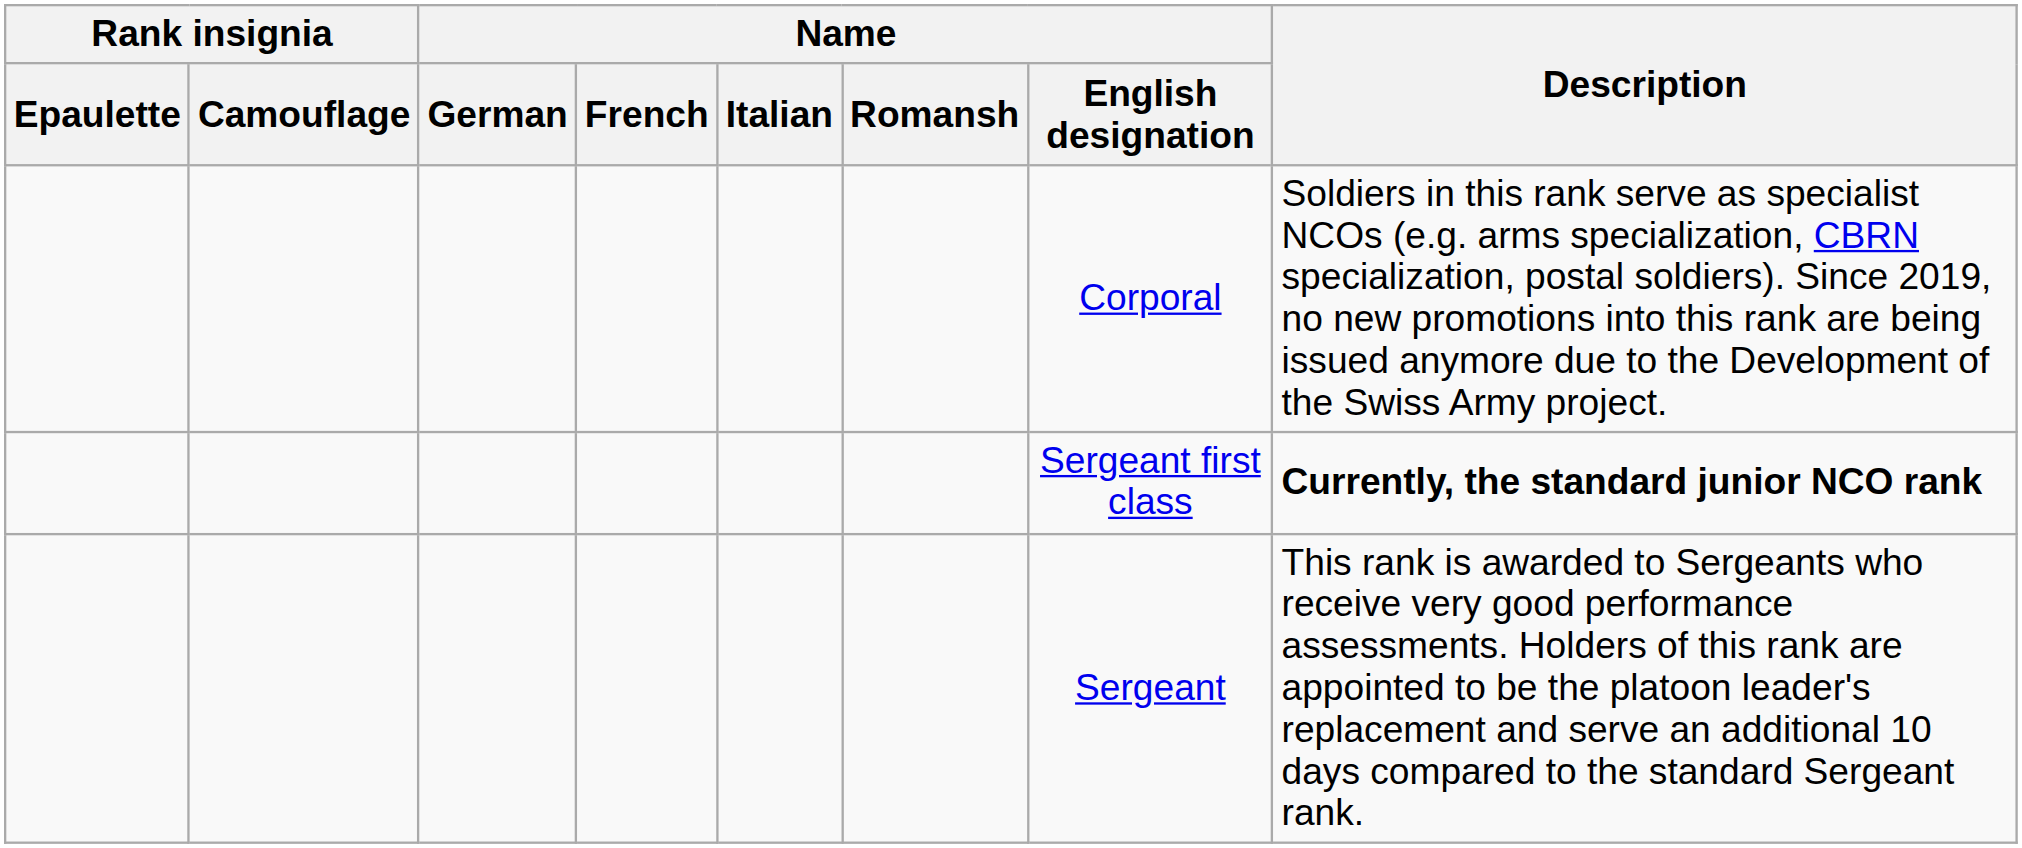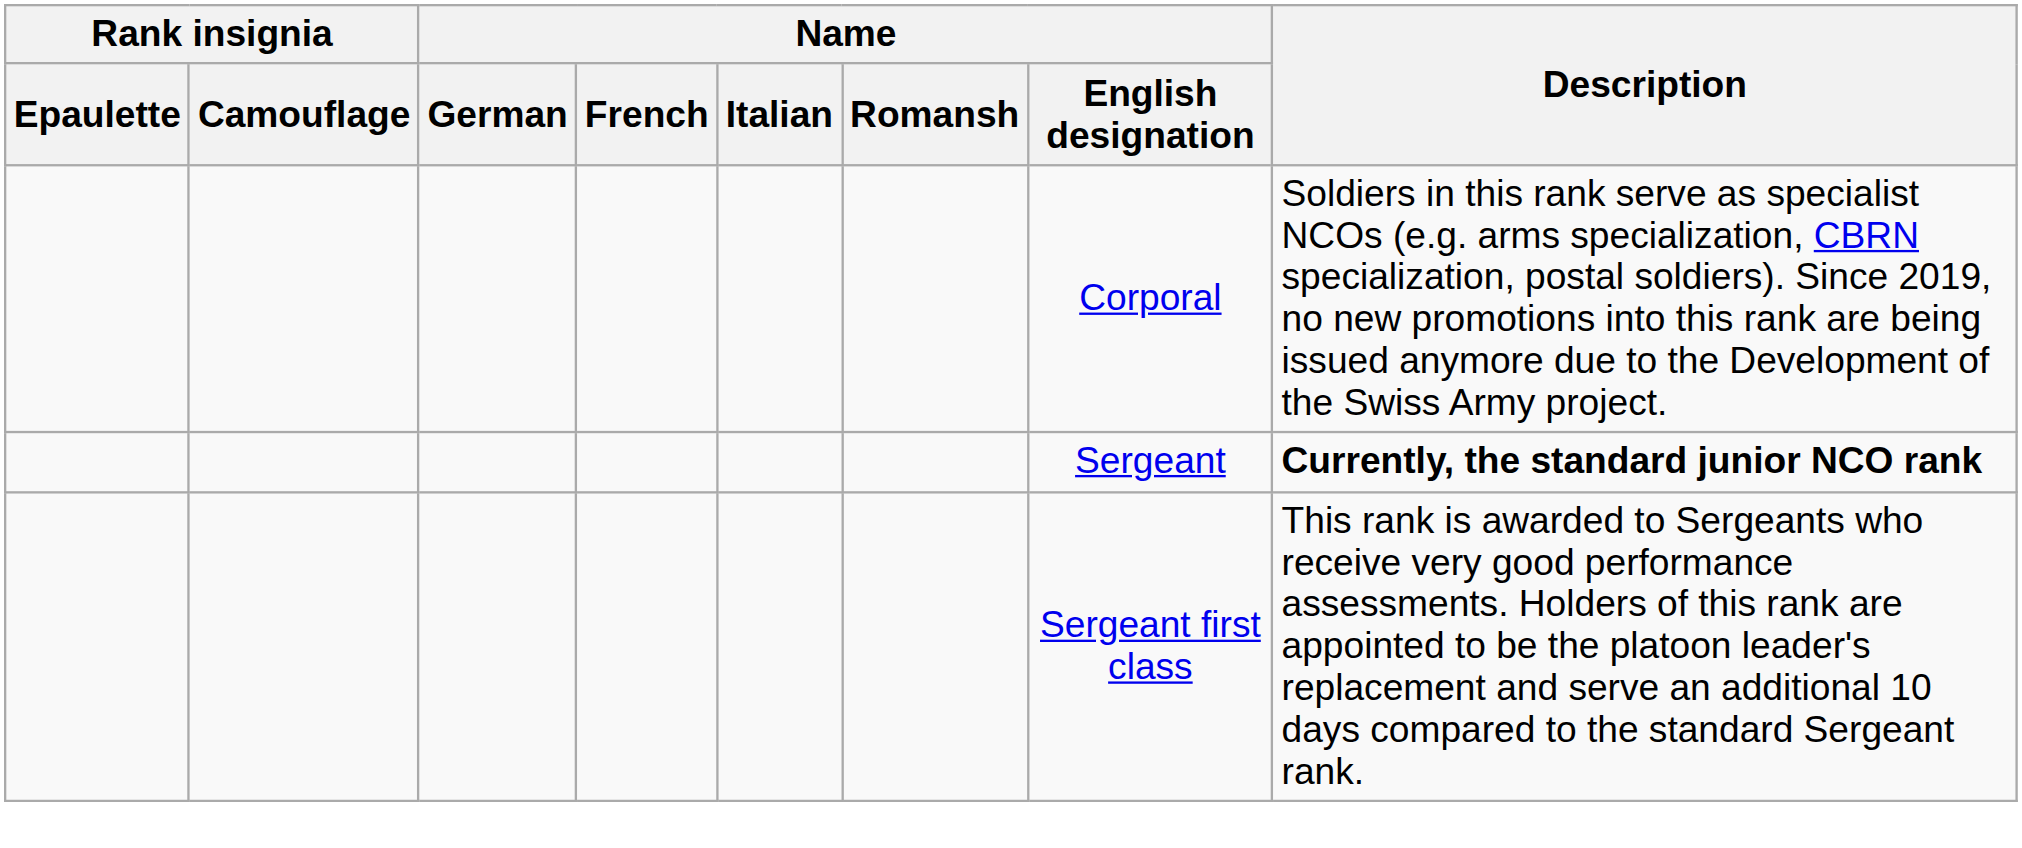row 4 | Name / English designation: Sergeant first class -> Sergeant
row 5 | Name / English designation: Sergeant -> Sergeant first class
